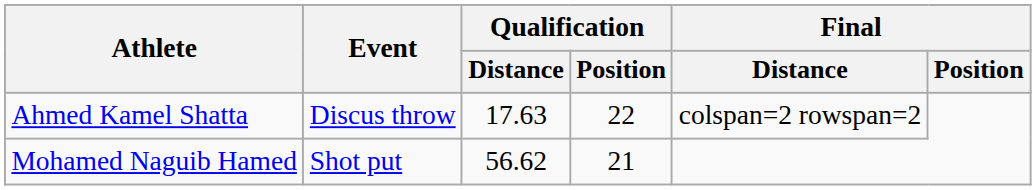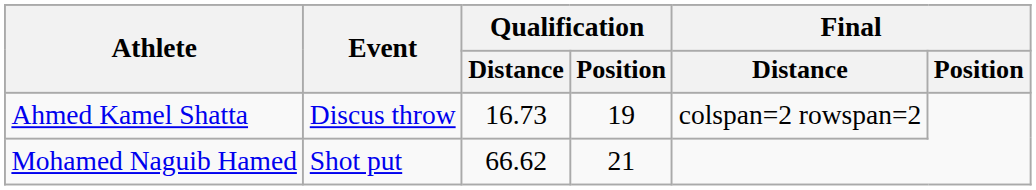Ahmed Kamel Shatta | Qualification / Distance: 17.63 -> 16.73
Ahmed Kamel Shatta | Qualification / Position: 22 -> 19
Mohamed Naguib Hamed | Qualification / Distance: 56.62 -> 66.62
